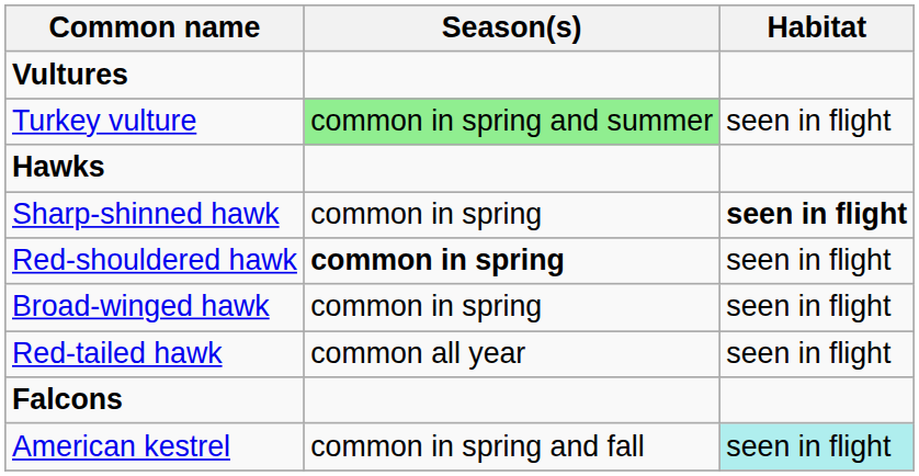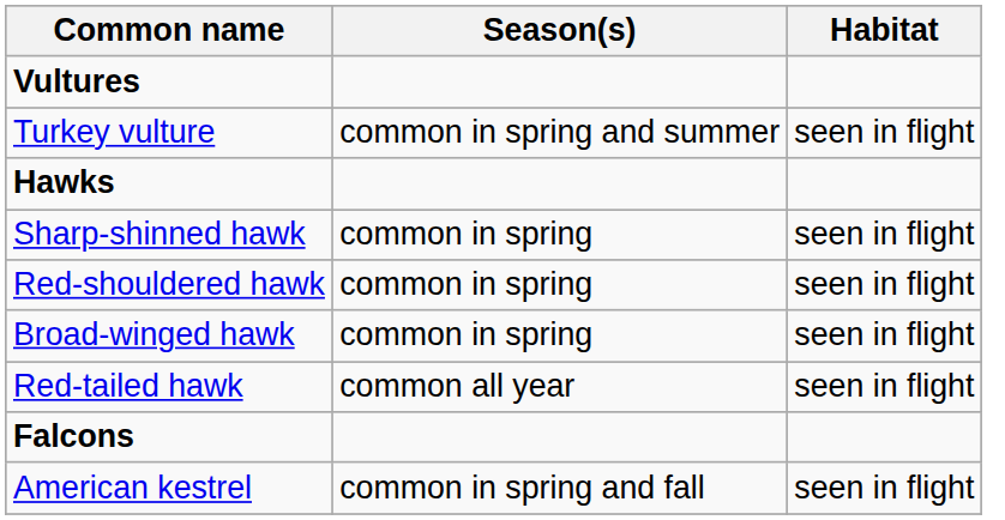Turkey vulture | Season(s): lightgreen background -> no background
Sharp-shinned hawk | Habitat: bold -> normal
Red-shouldered hawk | Season(s): bold -> normal
American kestrel | Habitat: paleturquoise background -> no background
